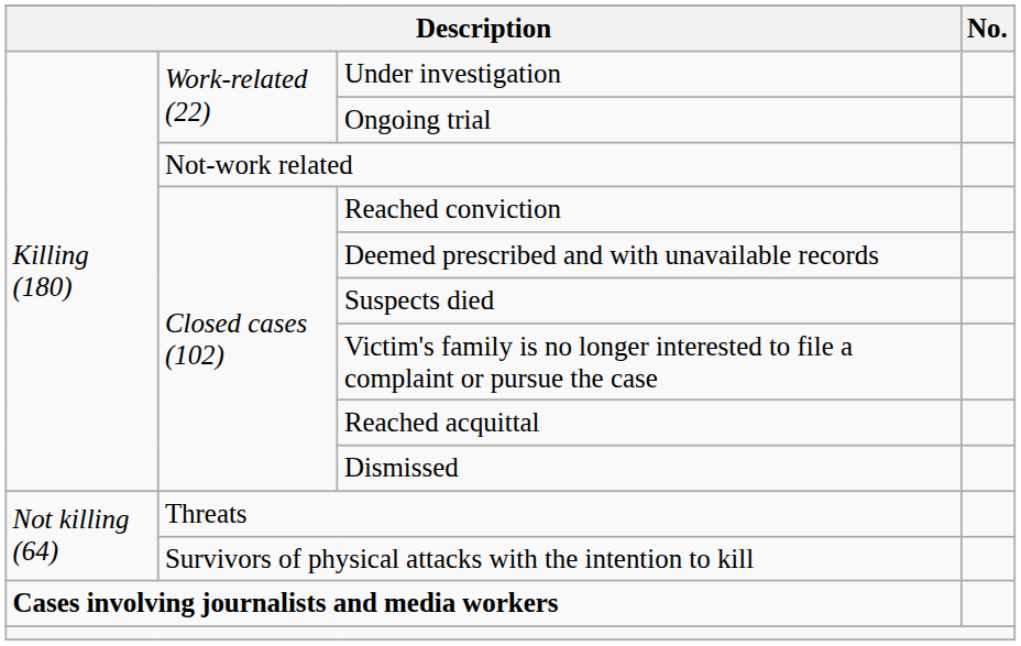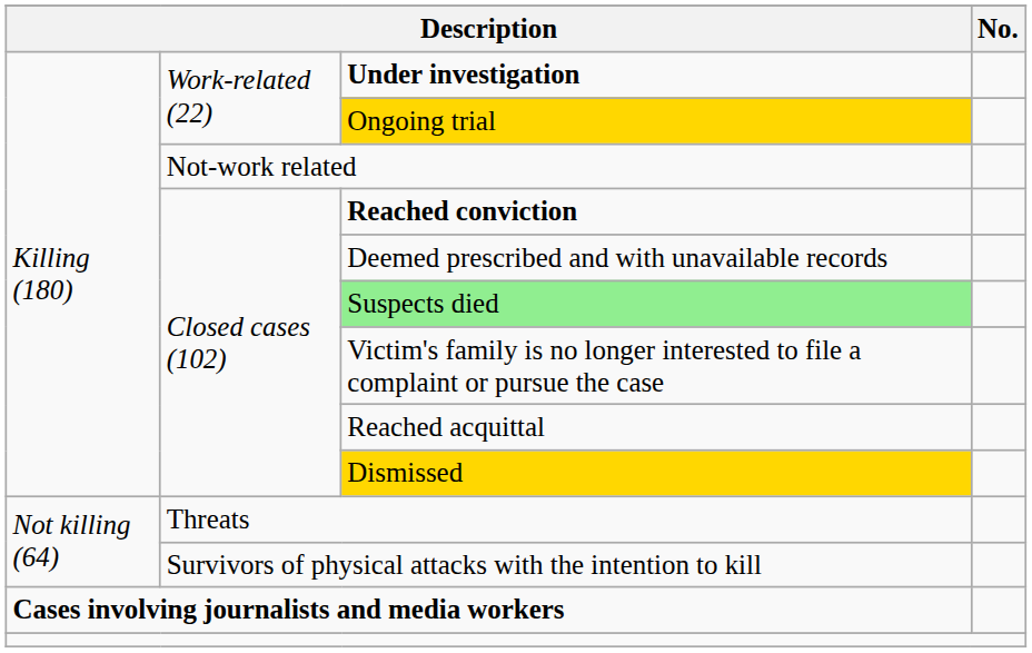Under investigation | column 3: normal -> bold
Ongoing trial | column 3: no background -> gold background
Reached conviction | column 3: normal -> bold
Suspects died | column 3: no background -> lightgreen background
Dismissed | column 3: no background -> gold background
